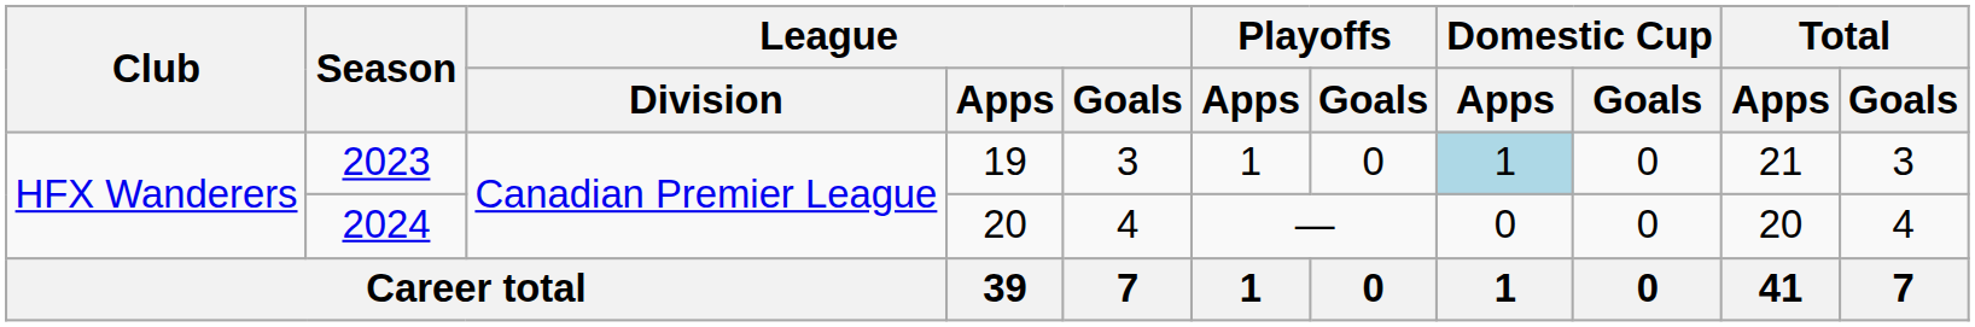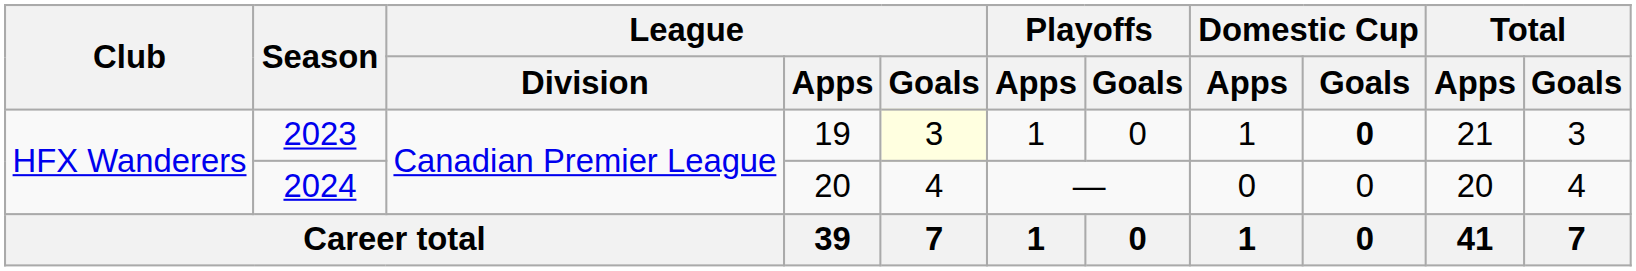2023 | League / Goals: no background -> lightyellow background
2023 | Domestic Cup / Apps: lightblue background -> no background
2023 | Domestic Cup / Goals: normal -> bold
